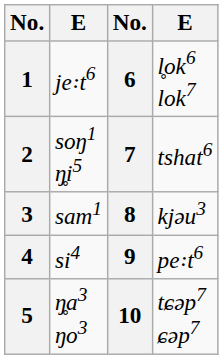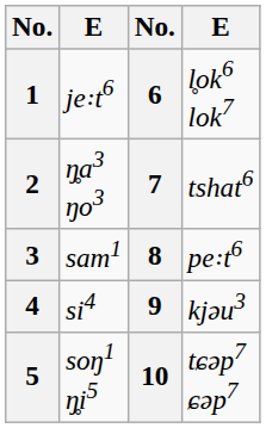2 | column 2: soŋ1 ŋ̥i5 -> ŋ̥a3 ŋo3
3 | column 4: kjəu3 -> pe꞉t6
4 | column 4: pe꞉t6 -> kjəu3
5 | column 2: ŋ̥a3 ŋo3 -> soŋ1 ŋ̥i5
